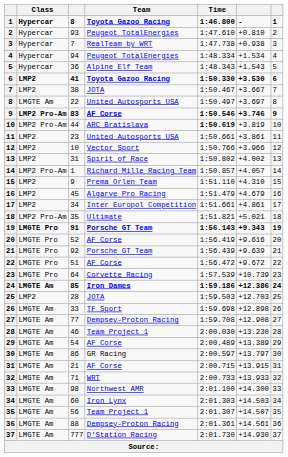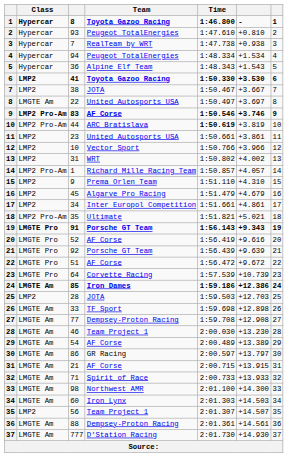row 14 | Team: Spirit of Race -> WRT
row 33 | Team: WRT -> Spirit of Race
row 36 | Class: LMGTE Am -> LMP2
